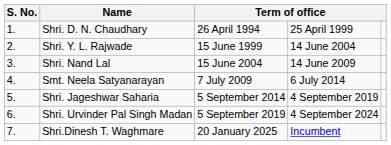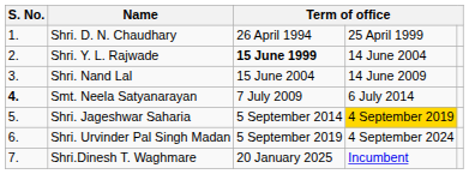Shri. Y. L. Rajwade | column 3: normal -> bold
Smt. Neela Satyanarayan | S. No.: normal -> bold
Shri. Jageshwar Saharia | column 4: no background -> gold background
